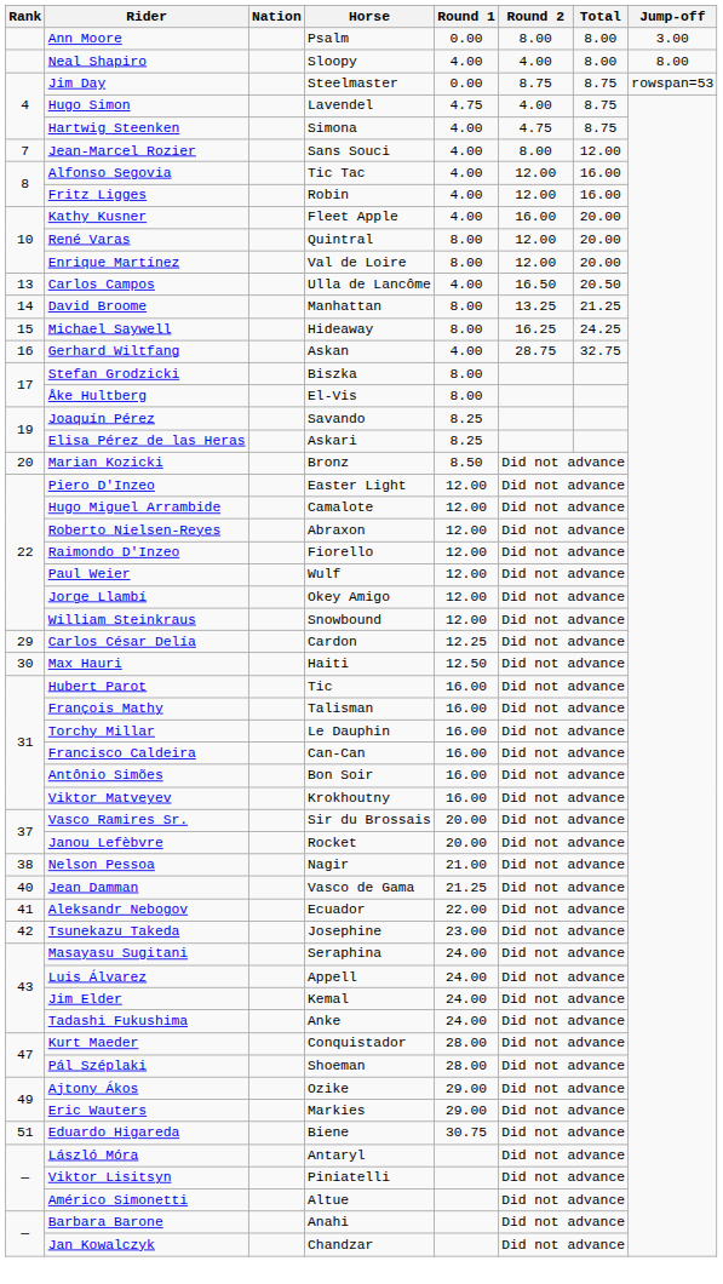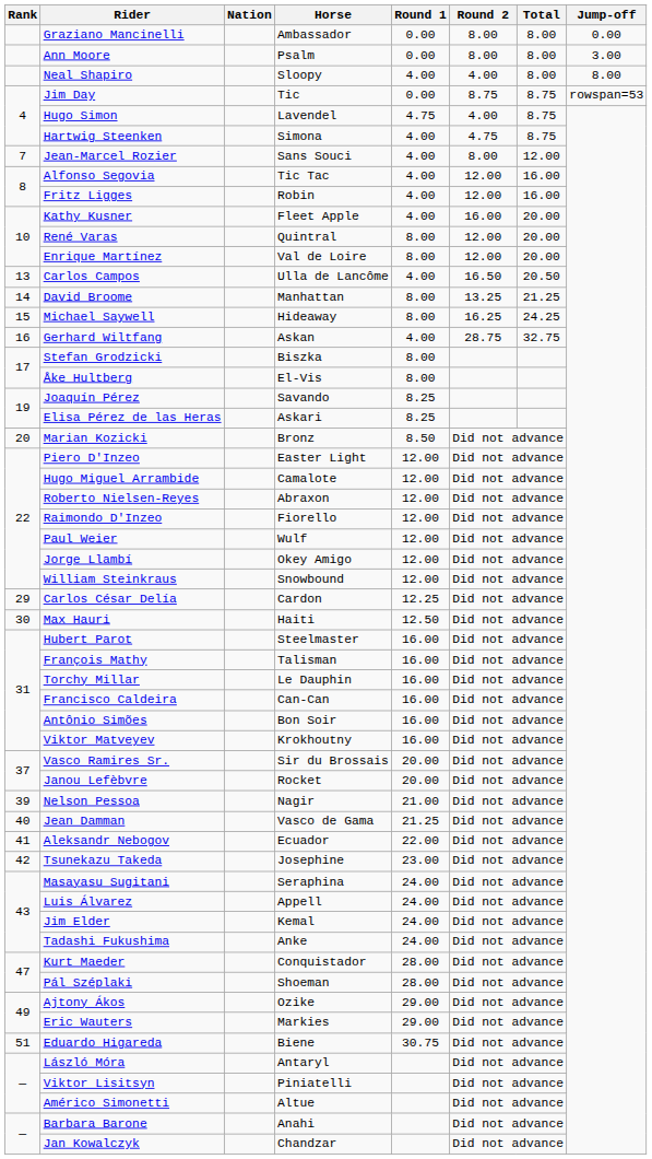+ row: Graziano Mancinelli | Ambassador | 0.00 | 8.00 | 8.00 | 0.00
Jim Day | Horse: Steelmaster -> Tic
Hubert Parot | Horse: Tic -> Steelmaster
Nelson Pessoa | Rank: 38 -> 39
